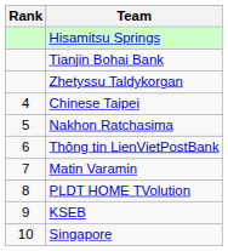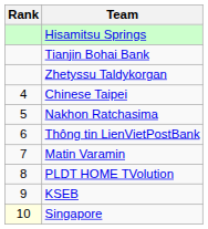Singapore | Rank: no background -> lightyellow background
